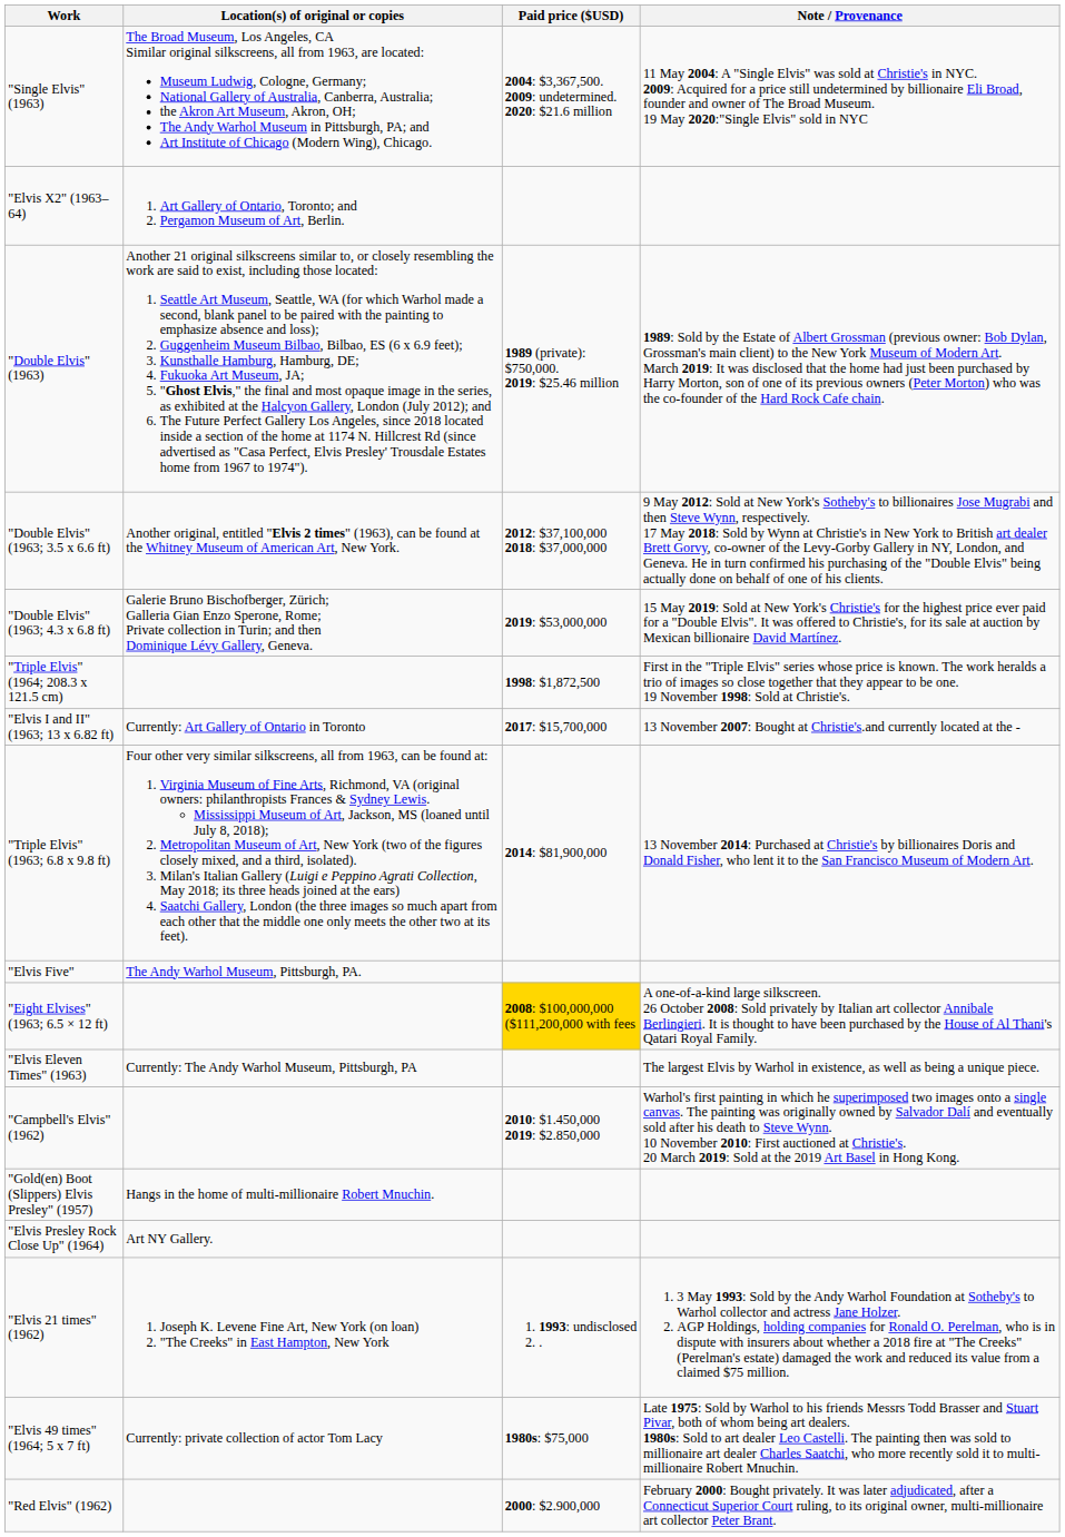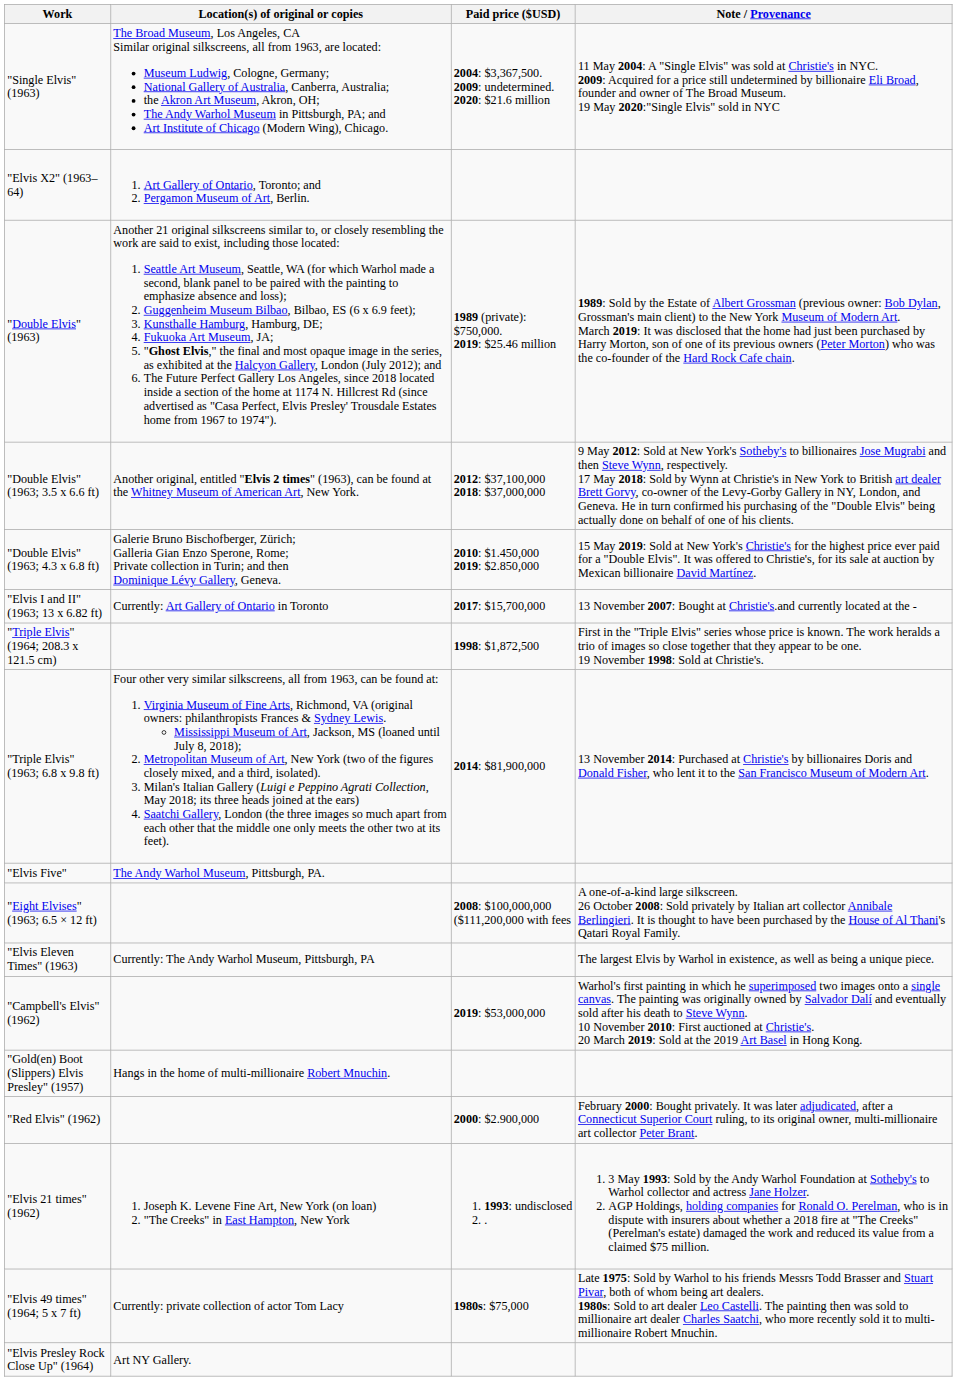"Double Elvis" (1963; 4.3 x 6.8 ft) | Paid price ($USD): 2019: $53,000,000 -> 2010: $1.450,000 2019: $2.850,000
rows swapped: "Elvis I and II" (1963; 13 x 6.82 ft) <-> "Triple Elvis" (1964; 208.3 x 121.5 cm)
"Eight Elvises" (1963; 6.5 × 12 ft) | Paid price ($USD): gold background -> no background
"Campbell's Elvis" (1962) | Paid price ($USD): 2010: $1.450,000 2019: $2.850,000 -> 2019: $53,000,000
rows swapped: "Red Elvis" (1962) <-> "Elvis Presley Rock Close Up" (1964)
